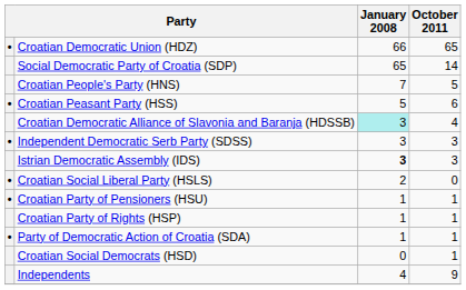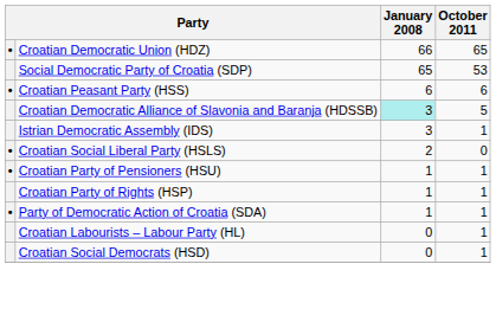Social Democratic Party of Croatia (SDP) | October 2011: 14 -> 53
- row: Croatian People's Party (HNS) | 7 | 5
Croatian Peasant Party (HSS) | January 2008: 5 -> 6
Croatian Democratic Alliance of Slavonia and Baranja (HDSSB) | October 2011: 4 -> 5
- row: • | Independent Democratic Serb Party (SDSS) | 3 | 3
Istrian Democratic Assembly (IDS) | January 2008: bold -> normal
Istrian Democratic Assembly (IDS) | October 2011: 3 -> 1
+ row: Croatian Labourists – Labour Party (HL) | 0 | 1
- row: Independents | 4 | 9
